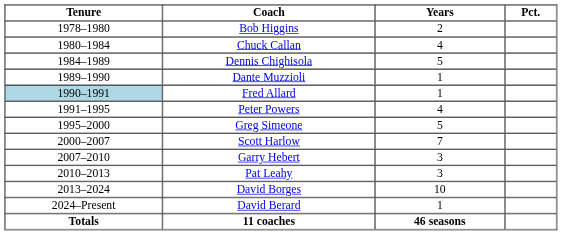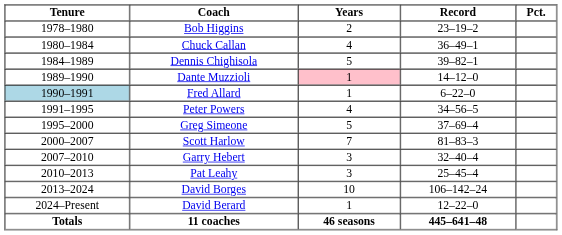+ column: Record | 23–19–2 | 36–49–1 | 39–82–1 | 14–12–0 | 6–22–0 | 34–56–5 | 37–69–4 | 81–83–3 | 32–40–4 | 25–45–4 | 106–142–24 | 12–22–0 | 445–641–48
Dante Muzzioli | Years: no background -> pink background
